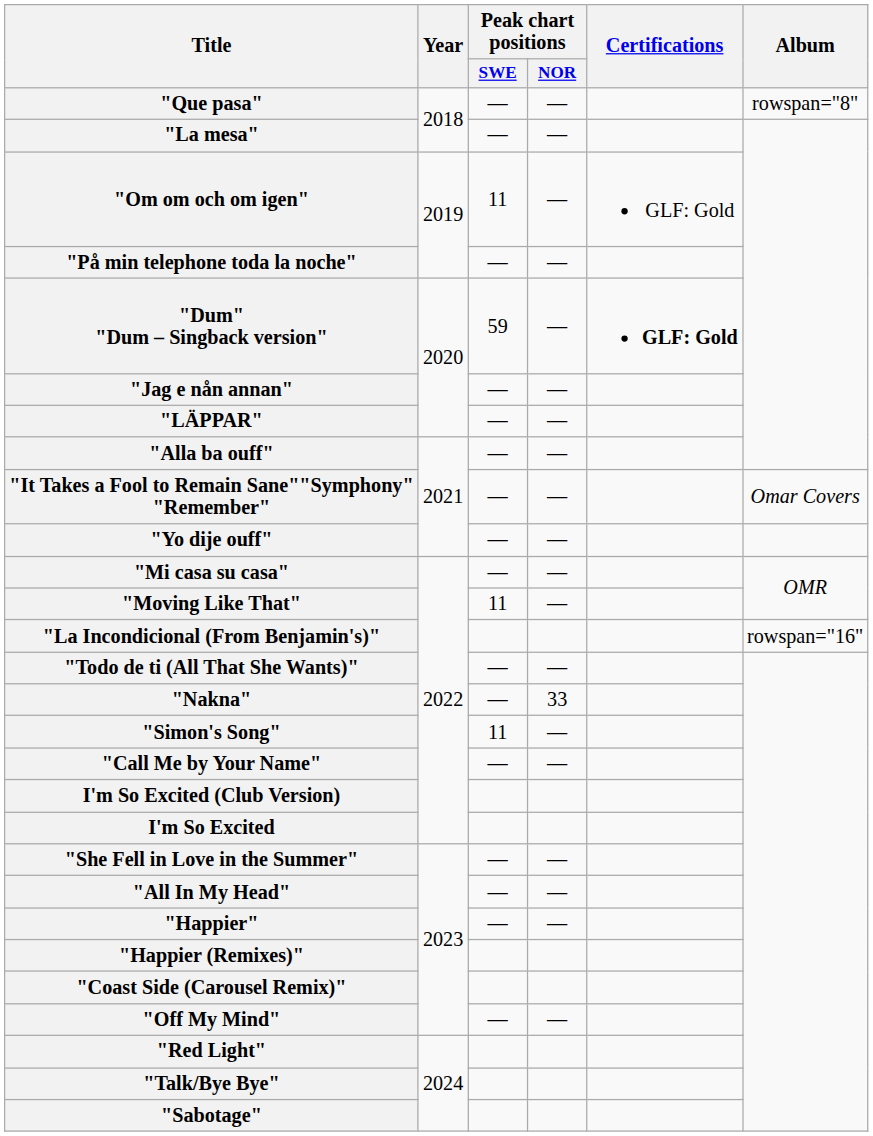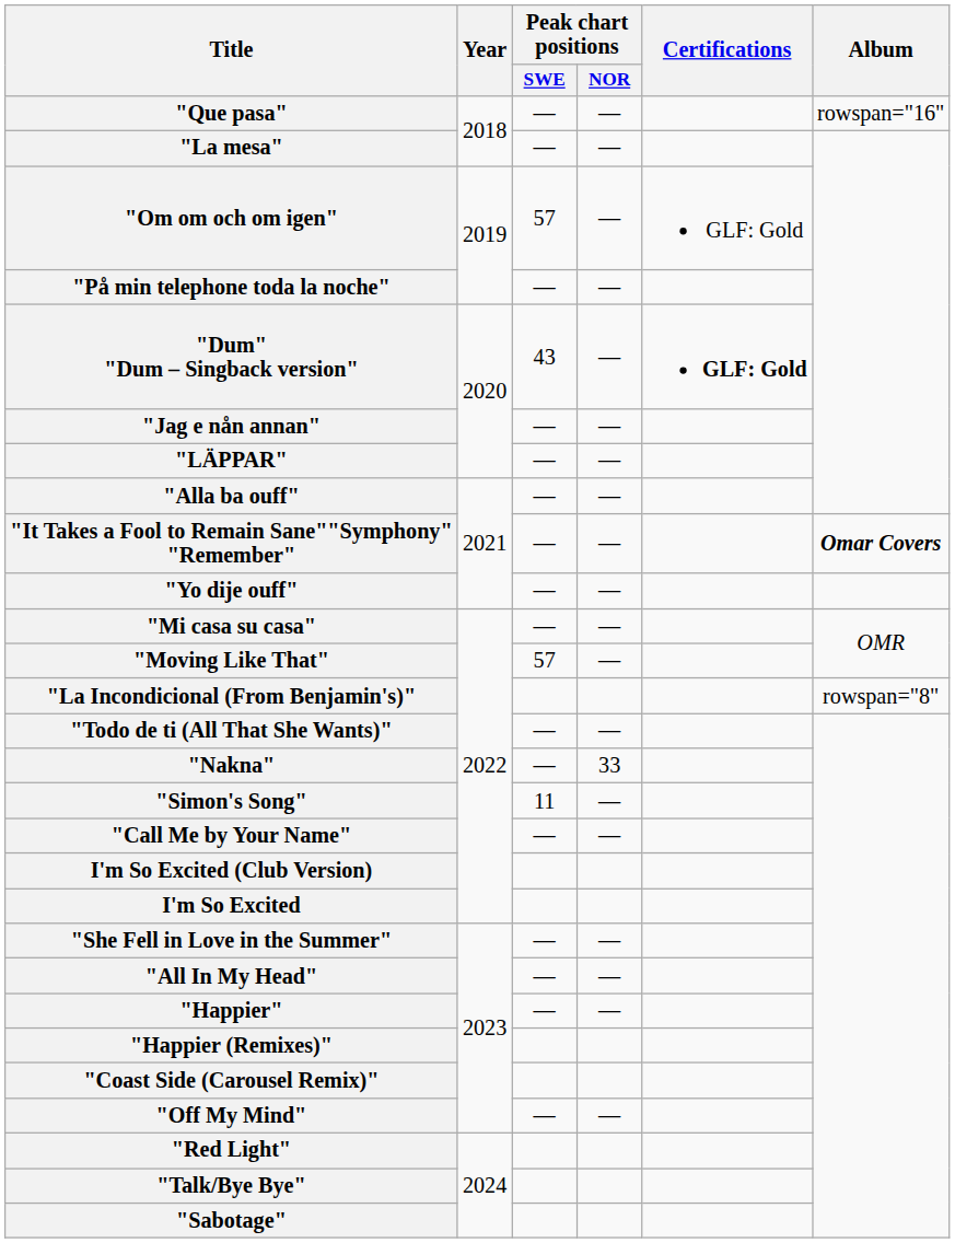"Que pasa" | Album: rowspan="8" -> rowspan="16"
"Om om och om igen" | Peak chart positions / SWE: 11 -> 57
"Dum" "Dum – Singback version" | Peak chart positions / SWE: 59 -> 43
"It Takes a Fool to Remain Sane""Symphony" "Remember" | Album: normal -> bold
"Moving Like That" | Peak chart positions / SWE: 11 -> 57
"La Incondicional (From Benjamin's)" | Album: rowspan="16" -> rowspan="8"
